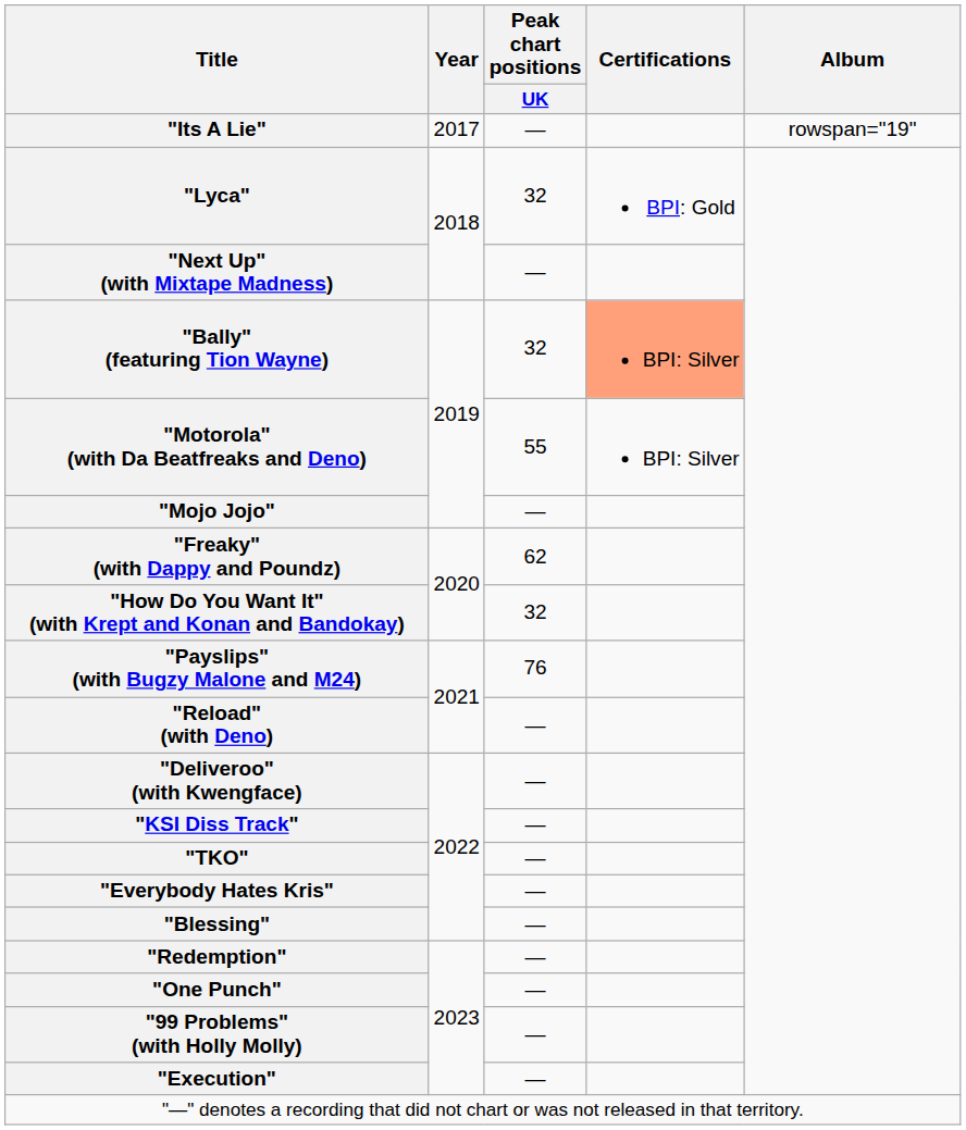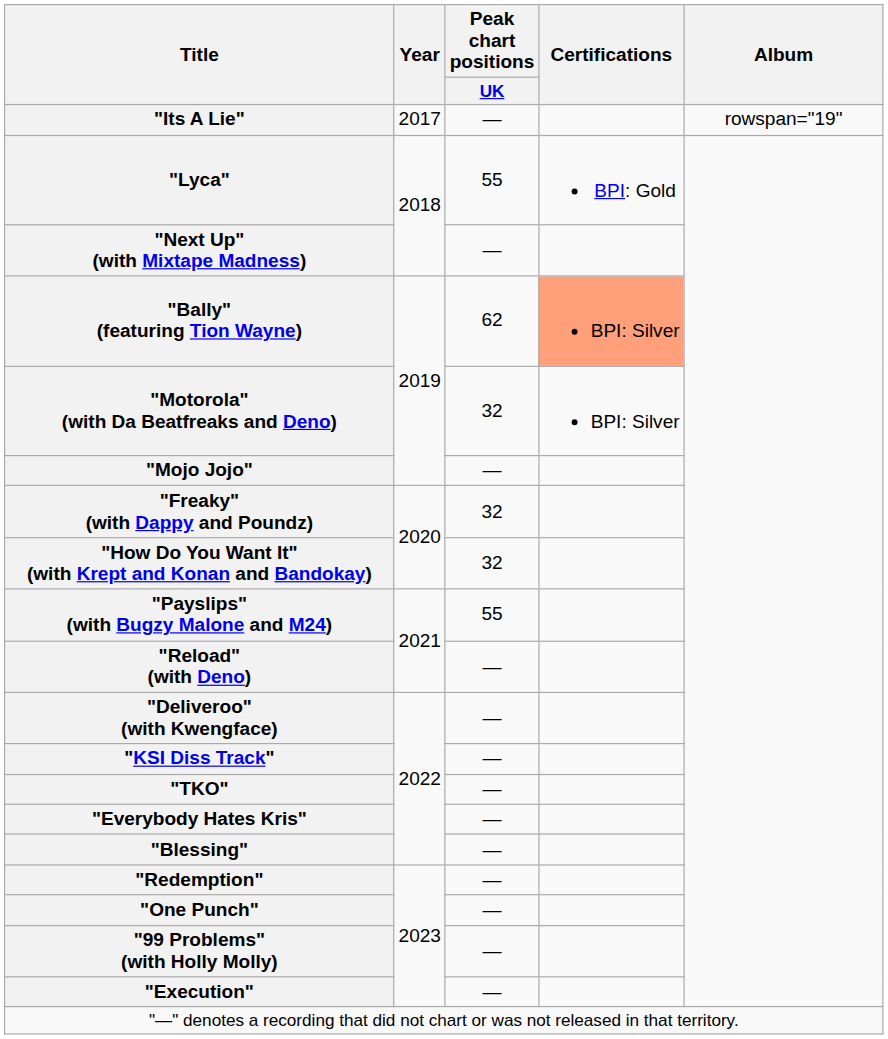"Lyca" | Peak chart positions / UK: 32 -> 55
"Bally" (featuring Tion Wayne) | Peak chart positions / UK: 32 -> 62
"Motorola" (with Da Beatfreaks and Deno) | Peak chart positions / UK: 55 -> 32
"Freaky" (with Dappy and Poundz) | Peak chart positions / UK: 62 -> 32
"Payslips" (with Bugzy Malone and M24) | Peak chart positions / UK: 76 -> 55
